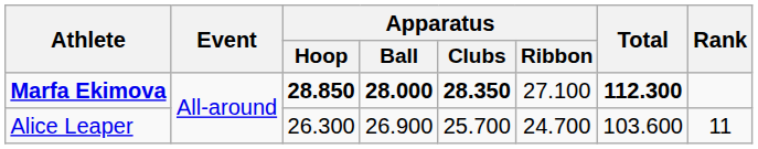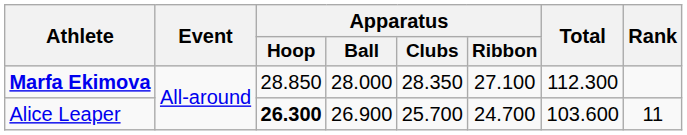row 3 | Apparatus / Hoop: bold -> normal
row 3 | Apparatus / Ball: bold -> normal
row 3 | Apparatus / Clubs: bold -> normal
row 3 | Total: bold -> normal
row 4 | Apparatus / Hoop: normal -> bold
